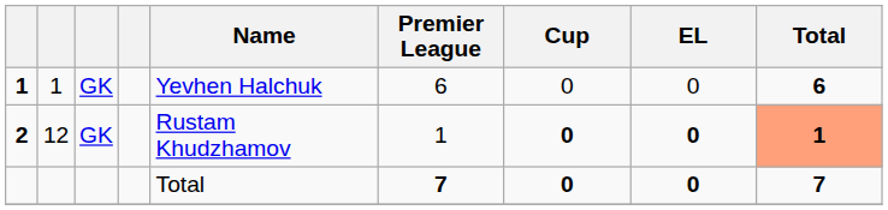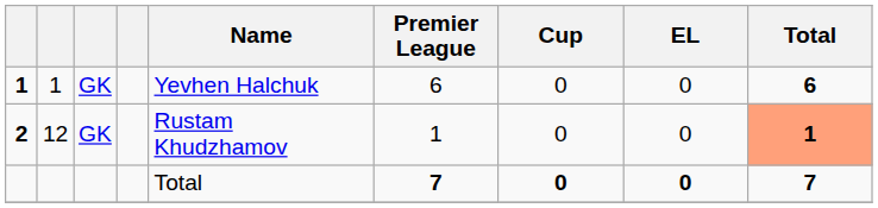2 | Cup: bold -> normal
2 | EL: bold -> normal
